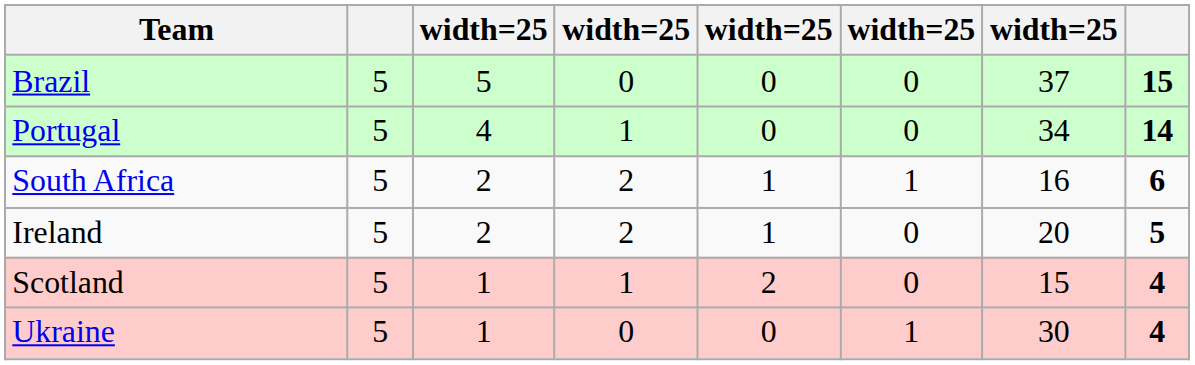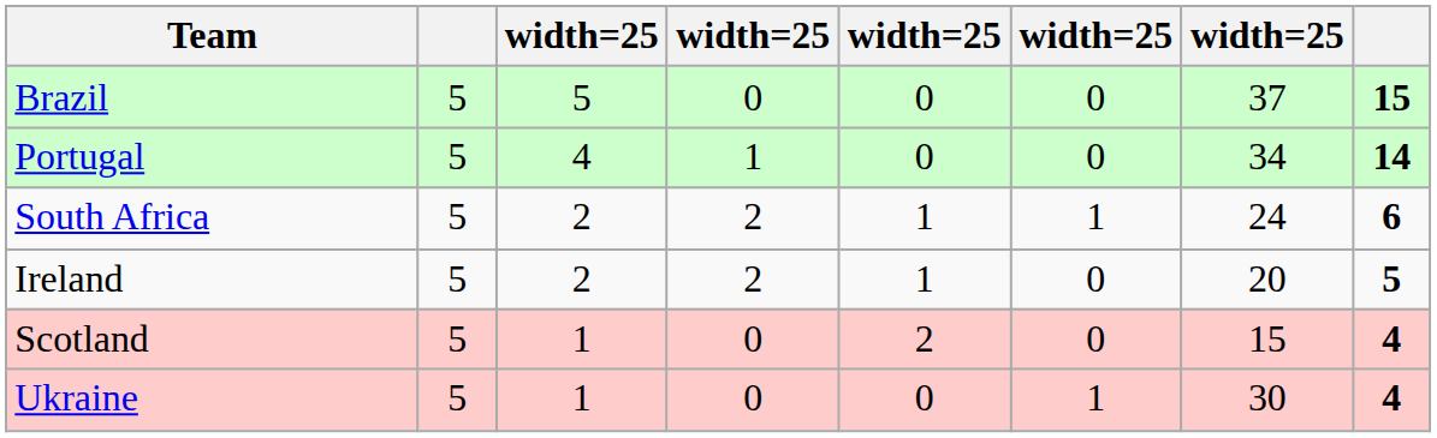South Africa | column 7: 16 -> 24
Scotland | column 4: 1 -> 0
